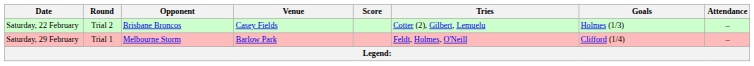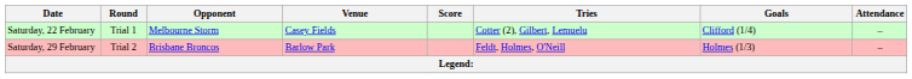Saturday, 22 February | Round: Trial 2 -> Trial 1
Saturday, 22 February | Opponent: Brisbane Broncos -> Melbourne Storm
Saturday, 22 February | Goals: Holmes (1/3) -> Clifford (1/4)
Saturday, 29 February | Round: Trial 1 -> Trial 2
Saturday, 29 February | Opponent: Melbourne Storm -> Brisbane Broncos
Saturday, 29 February | Goals: Clifford (1/4) -> Holmes (1/3)
